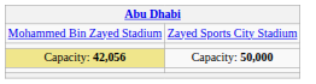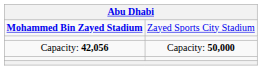Mohammed Bin Zayed Stadium | column 1: normal -> bold
Capacity: 42,056 | column 1: khaki background -> no background
